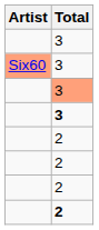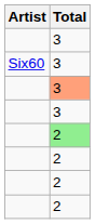row 3 | Artist: lightsalmon background -> no background
row 5 | Total: bold -> normal
row 6 | Total: no background -> lightgreen background
row 9 | Total: bold -> normal
